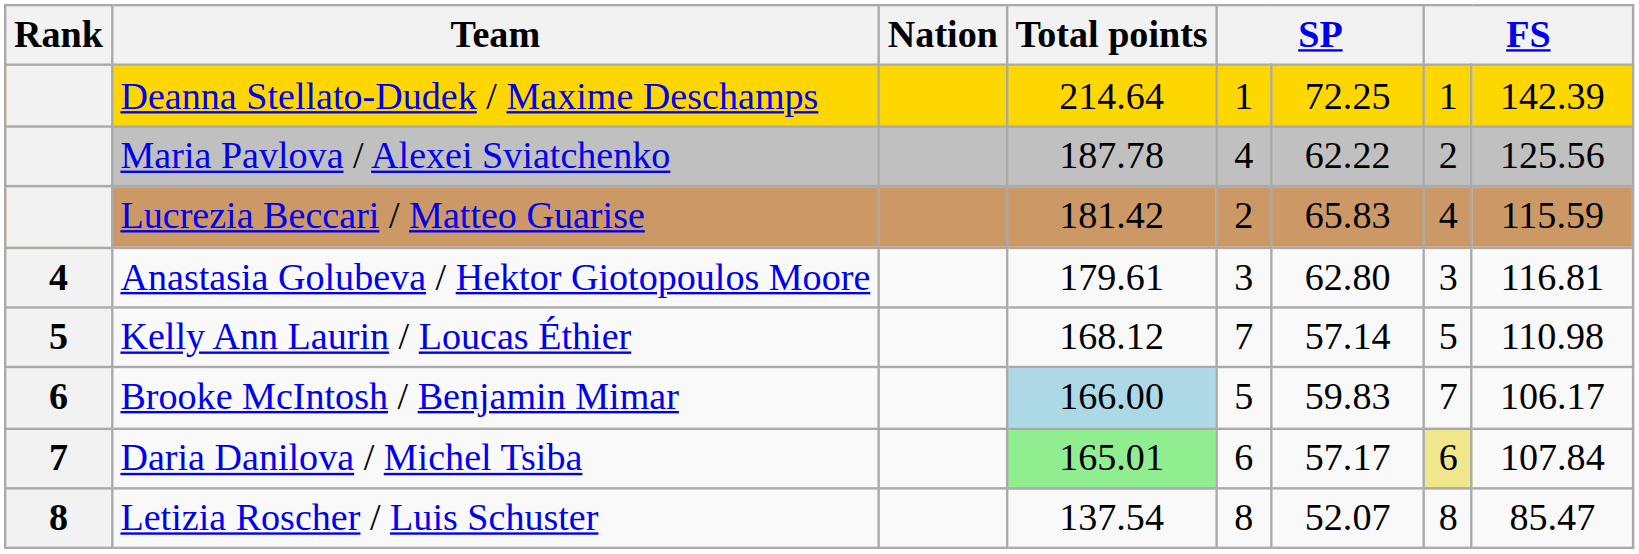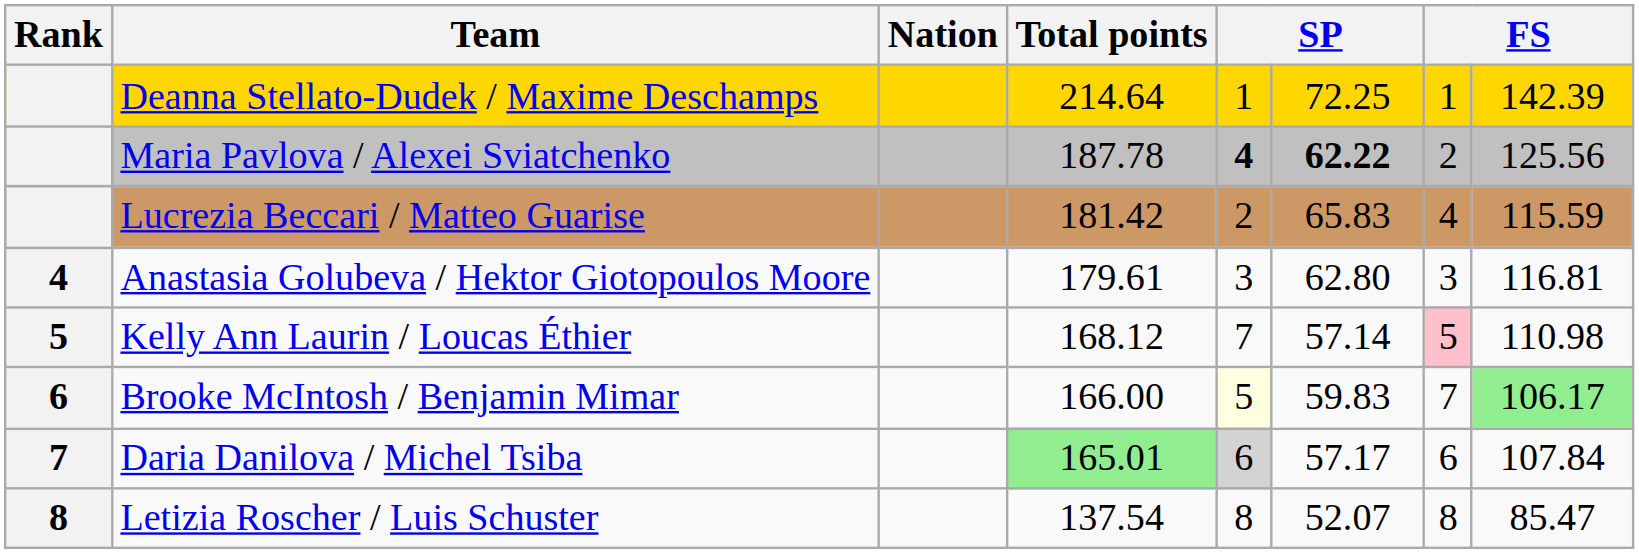Maria Pavlova / Alexei Sviatchenko | column 5: normal -> bold
Maria Pavlova / Alexei Sviatchenko | column 6: normal -> bold
Kelly Ann Laurin / Loucas Éthier | column 7: no background -> pink background
Brooke McIntosh / Benjamin Mimar | Total points: lightblue background -> no background
Brooke McIntosh / Benjamin Mimar | column 5: no background -> lightyellow background
Brooke McIntosh / Benjamin Mimar | column 8: no background -> lightgreen background
Daria Danilova / Michel Tsiba | column 5: no background -> lightgrey background
Daria Danilova / Michel Tsiba | column 7: khaki background -> no background
